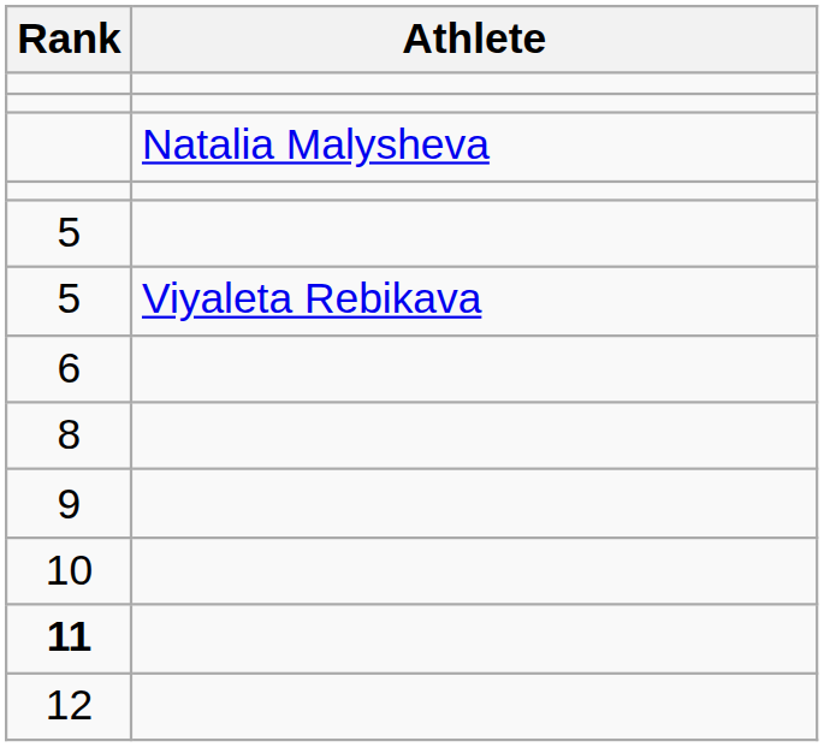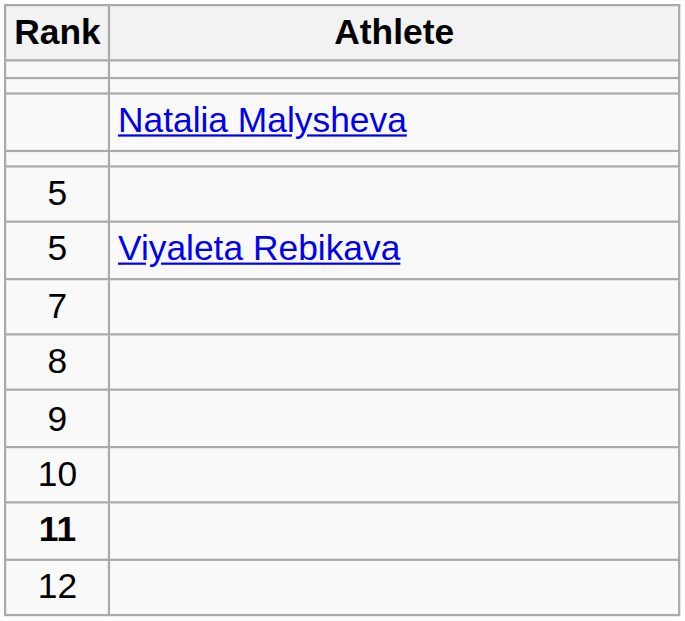row 8 | Rank: 6 -> 7
